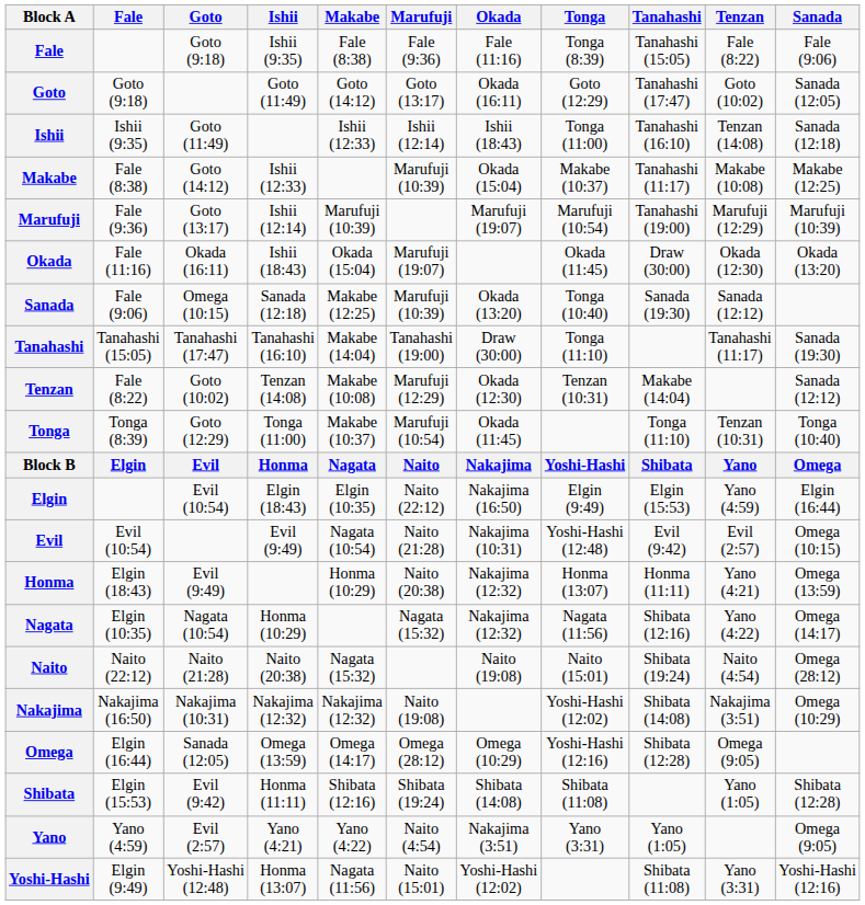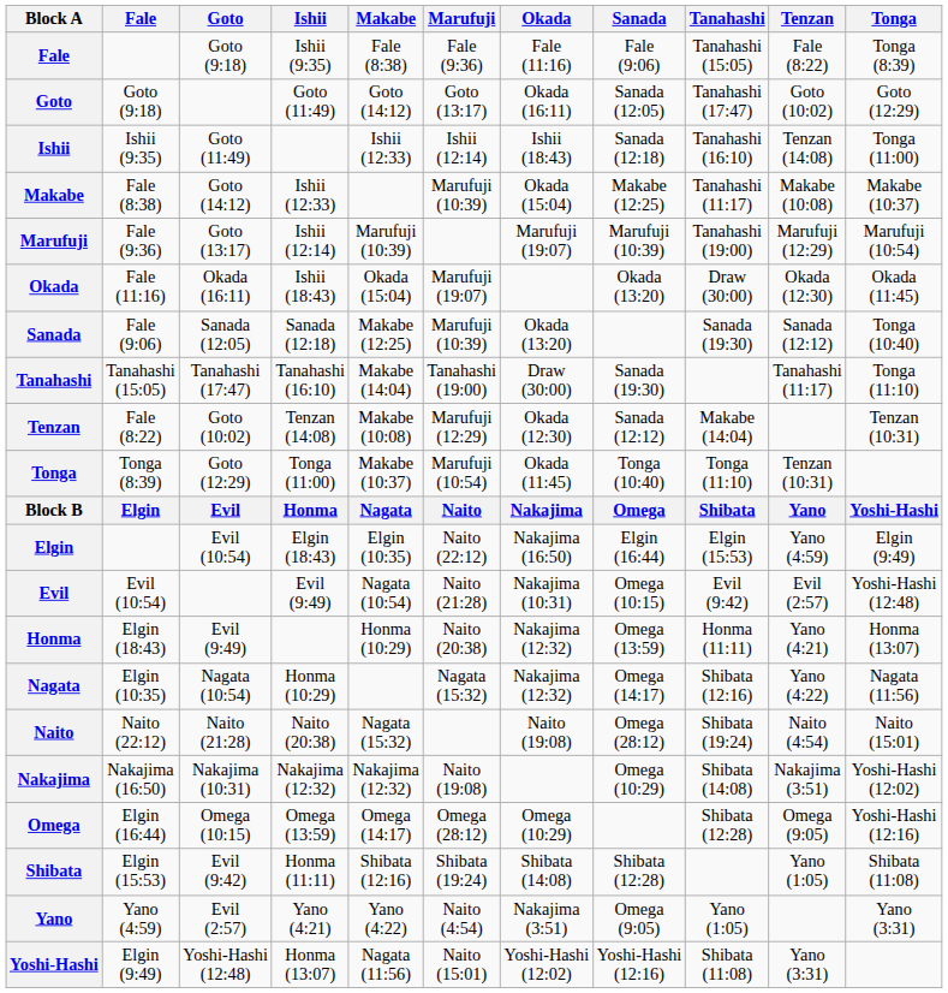columns swapped: Sanada <-> Tonga
row 8 | Goto: Omega (10:15) -> Sanada (12:05)
row 19 | Goto: Sanada (12:05) -> Omega (10:15)
